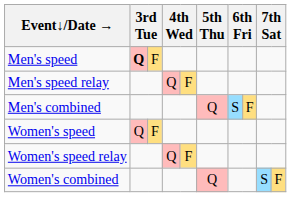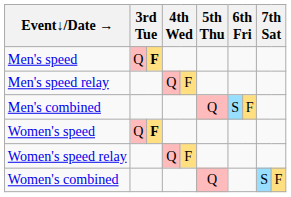Men's speed | column 2: bold -> normal
Men's speed | column 3: normal -> bold
Women's speed | column 3: normal -> bold
